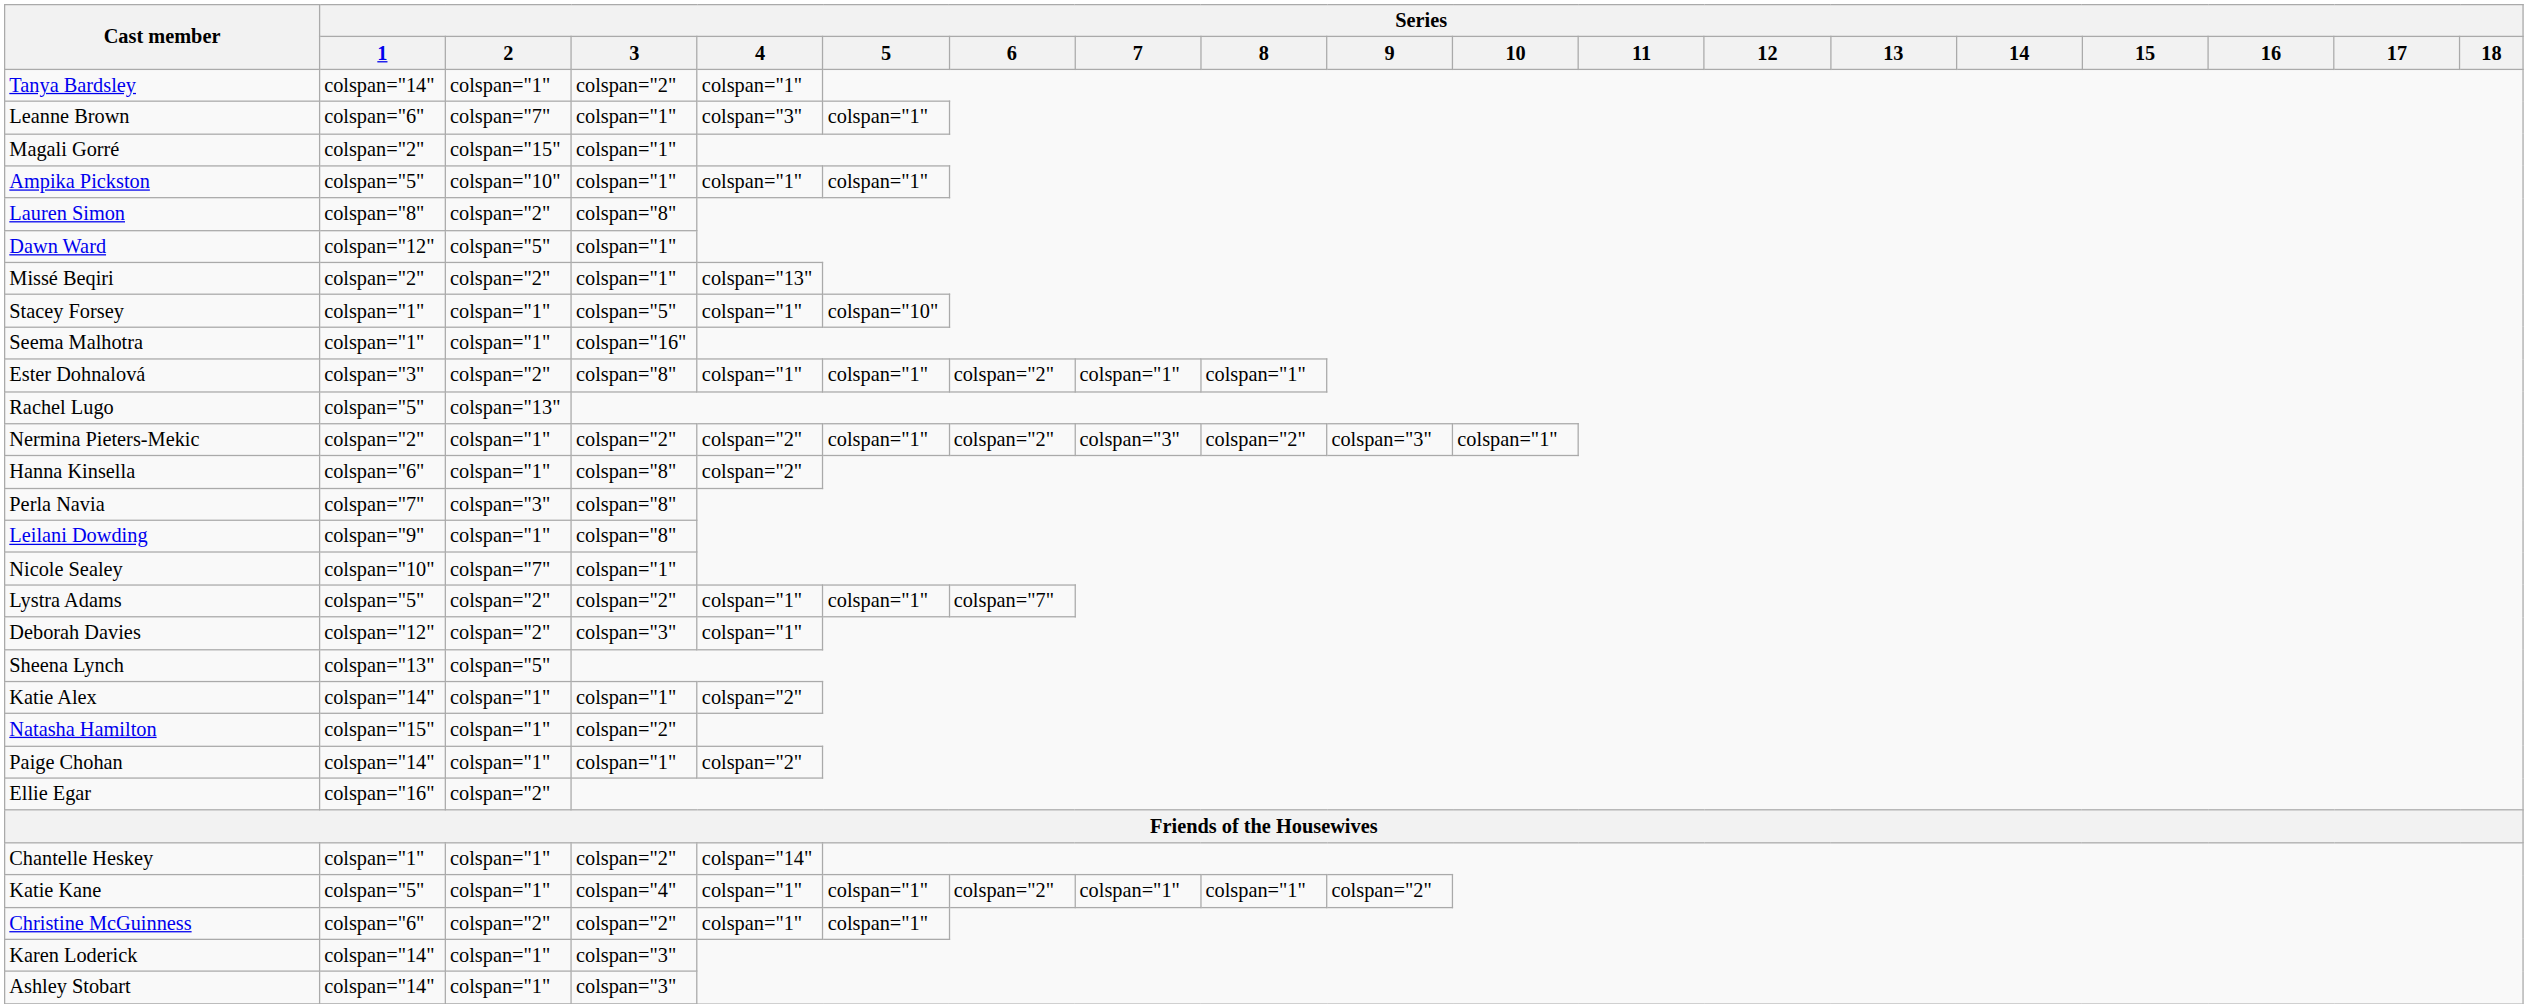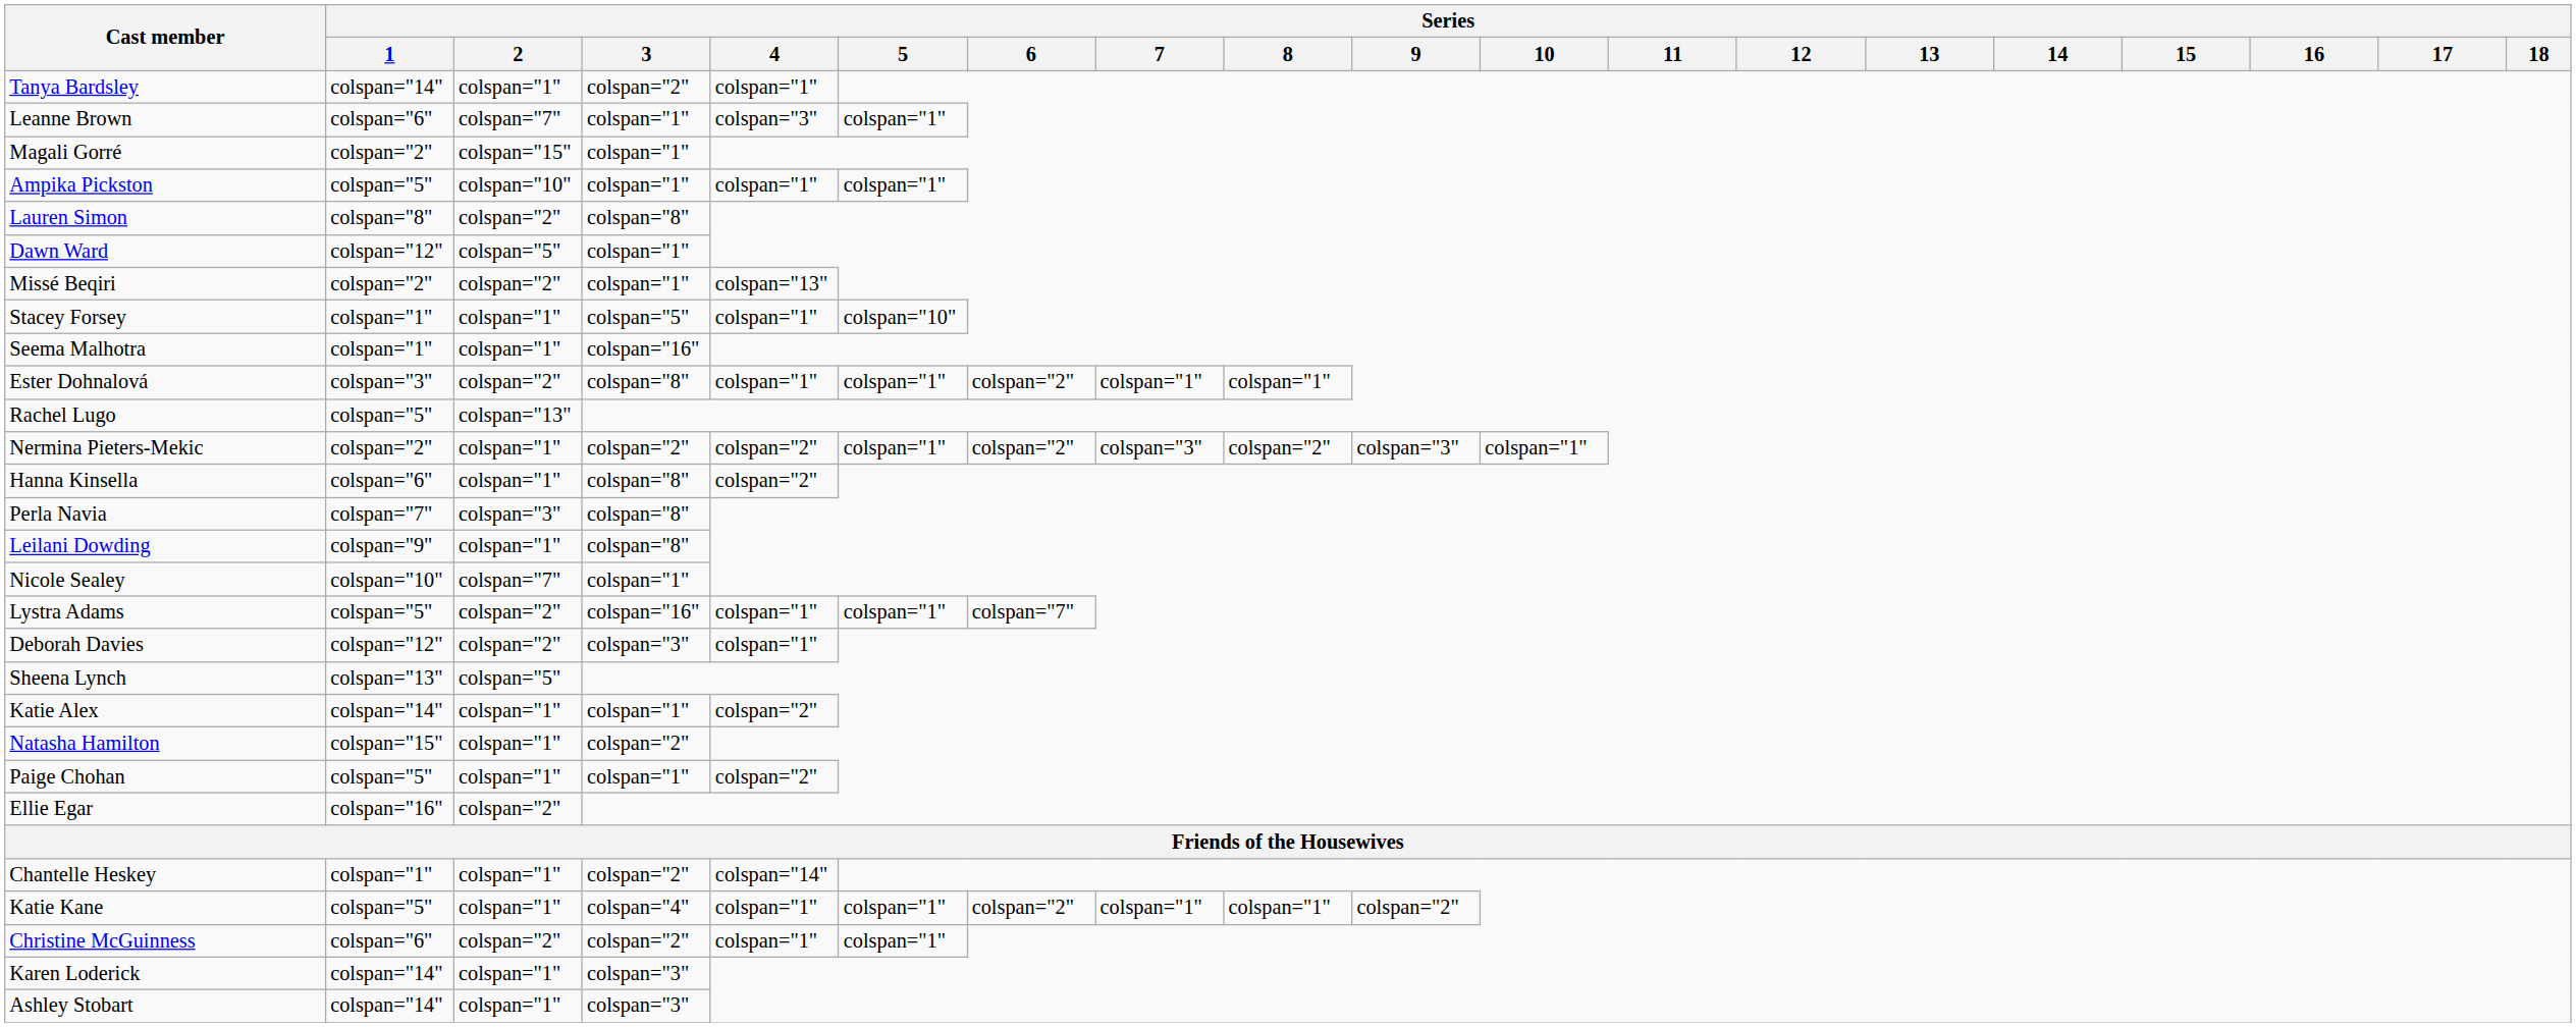Lystra Adams | Series / 3: colspan="2" -> colspan="16"
Paige Chohan | Series / 1: colspan="14" -> colspan="5"
